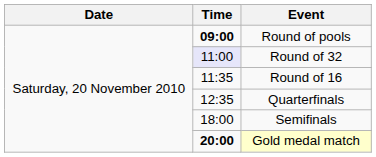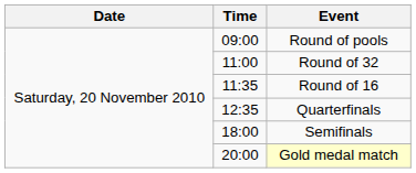Round of pools | Time: bold -> normal
Round of 32 | Time: lavender background -> no background
Gold medal match | Time: bold -> normal
